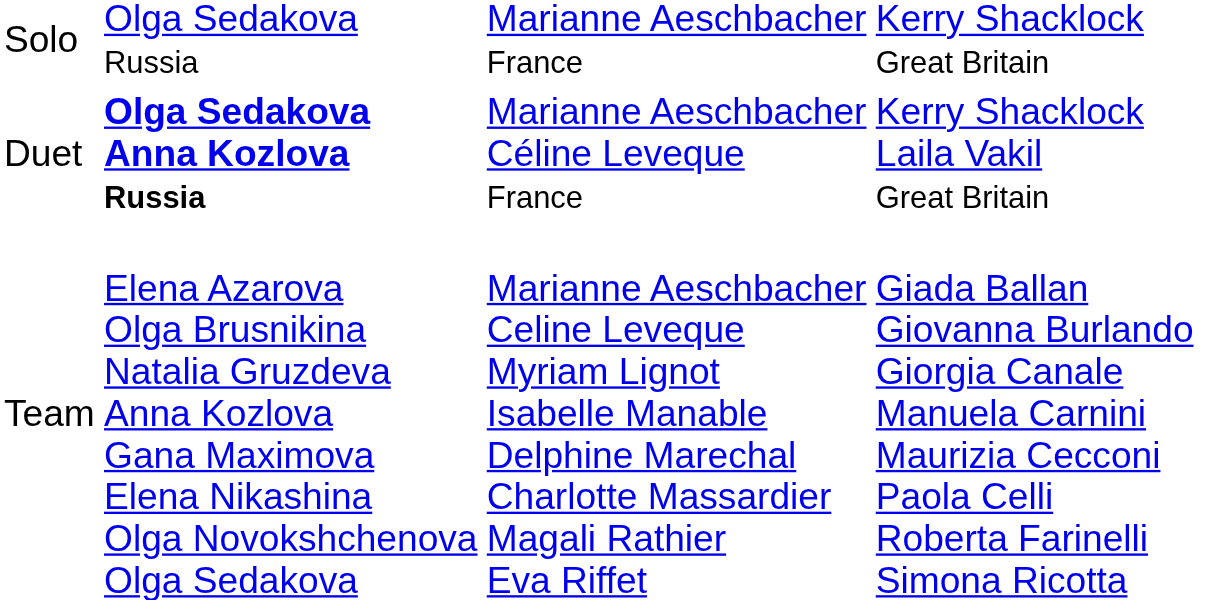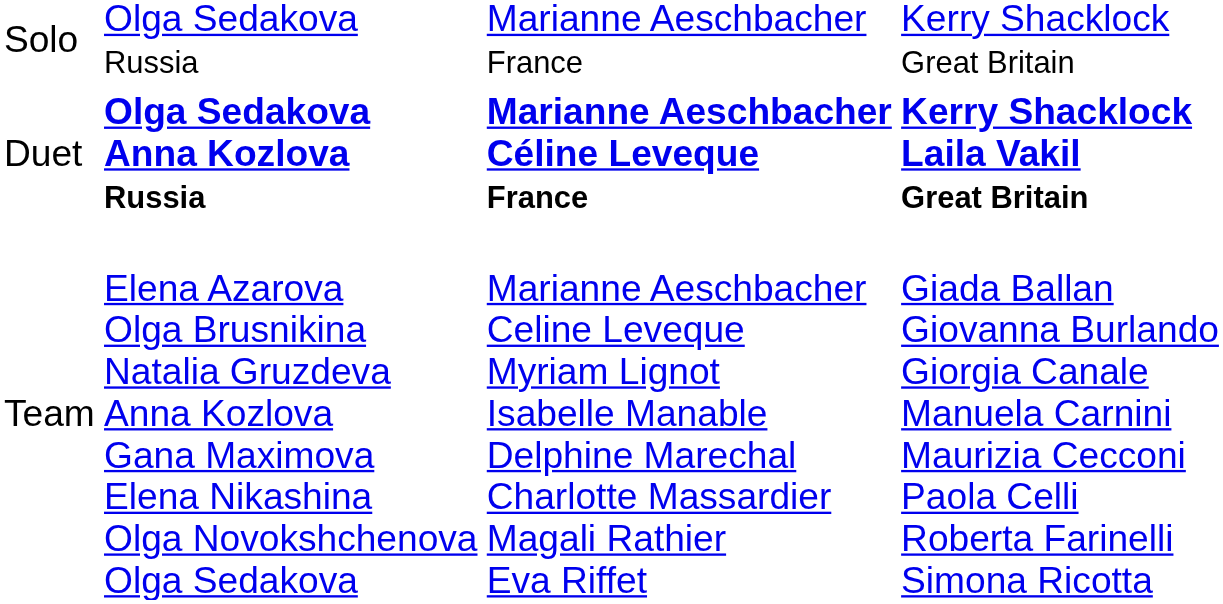Duet | column 3: normal -> bold
Duet | column 4: normal -> bold
